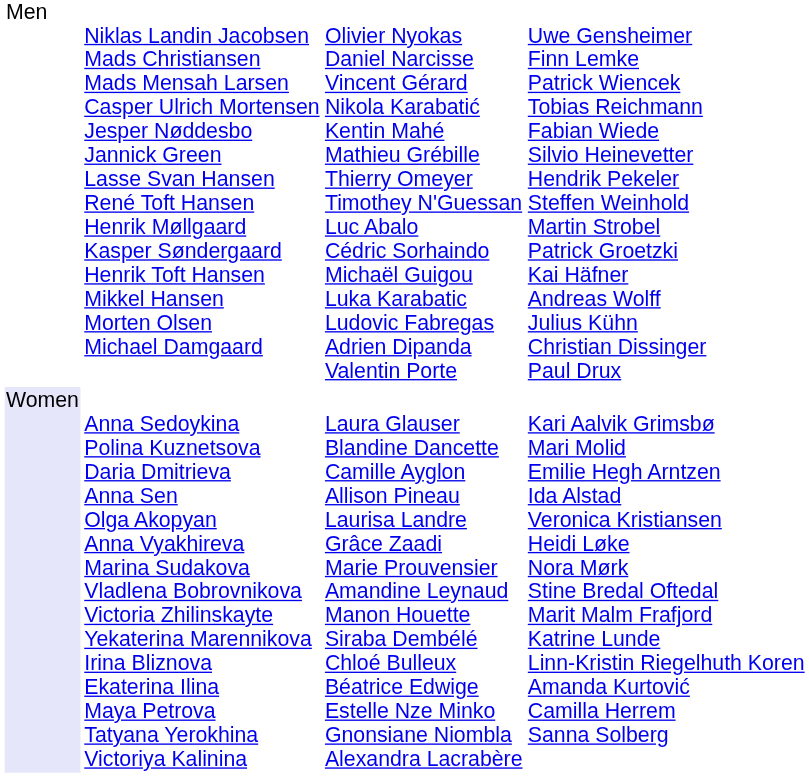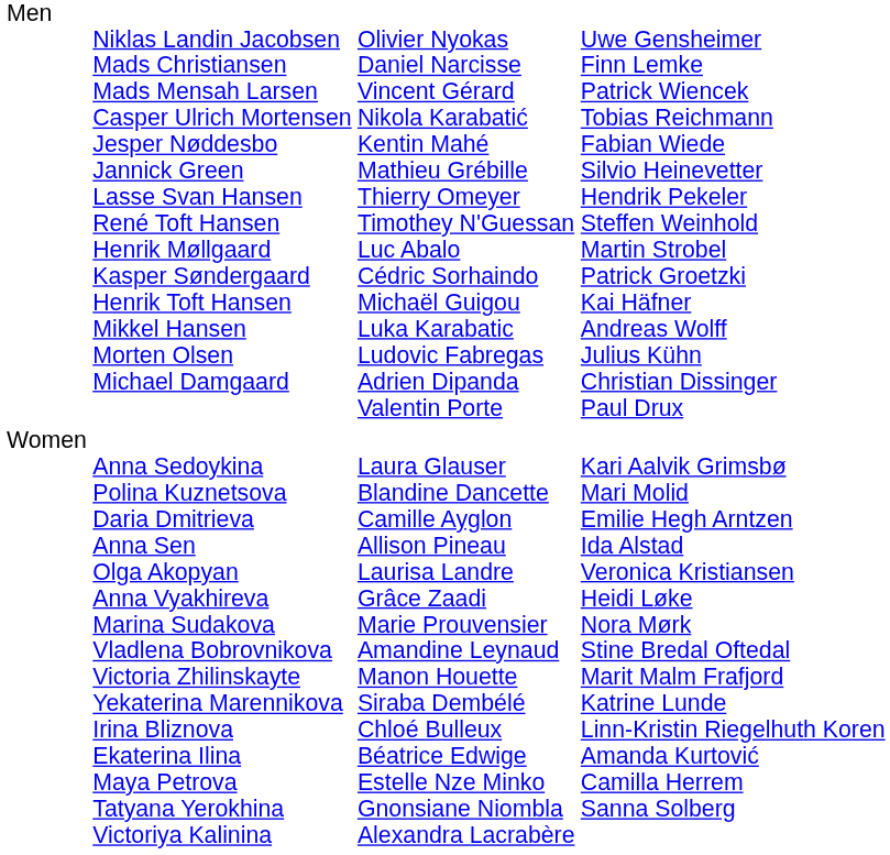Women | column 1: lavender background -> no background
